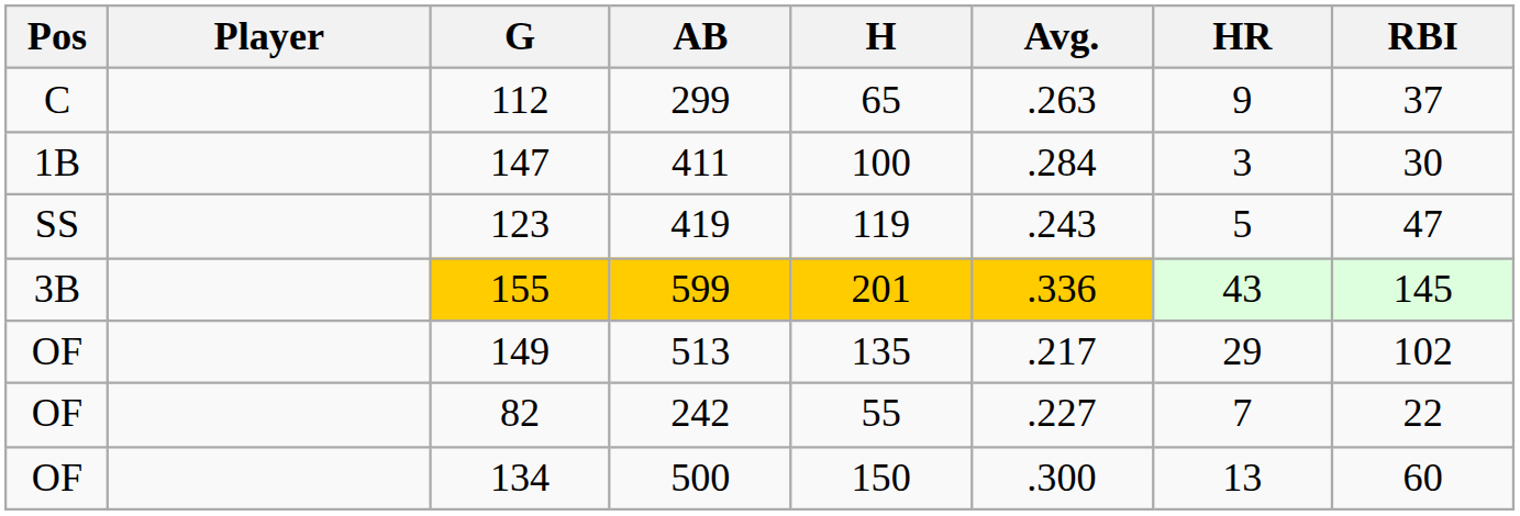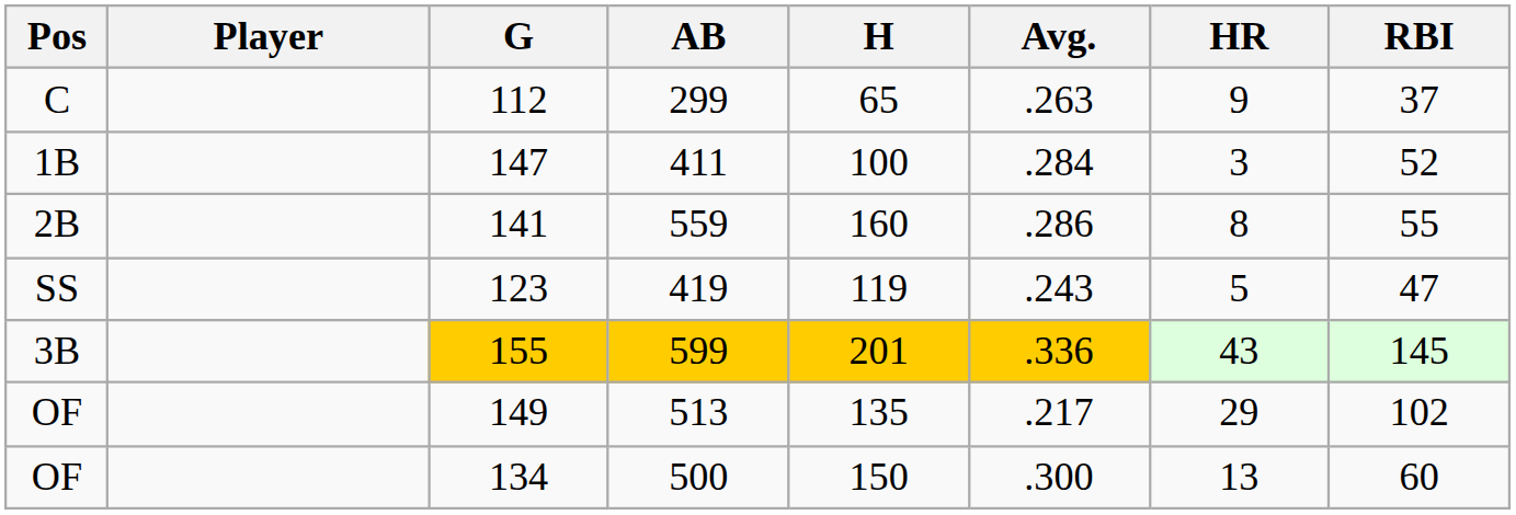147 | RBI: 30 -> 52
+ row: 2B | 141 | 559 | 160 | .286 | 8 | 55
- row: OF | 82 | 242 | 55 | .227 | 7 | 22
